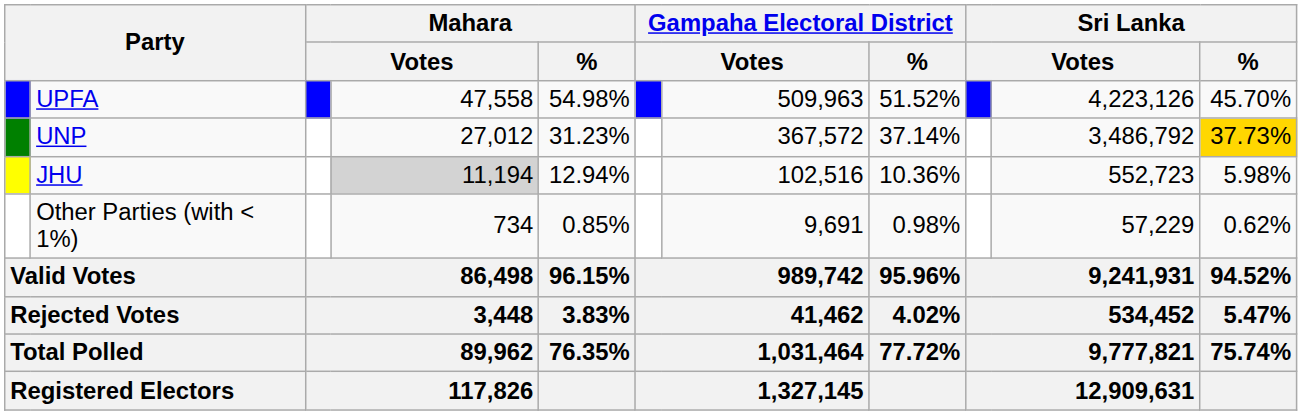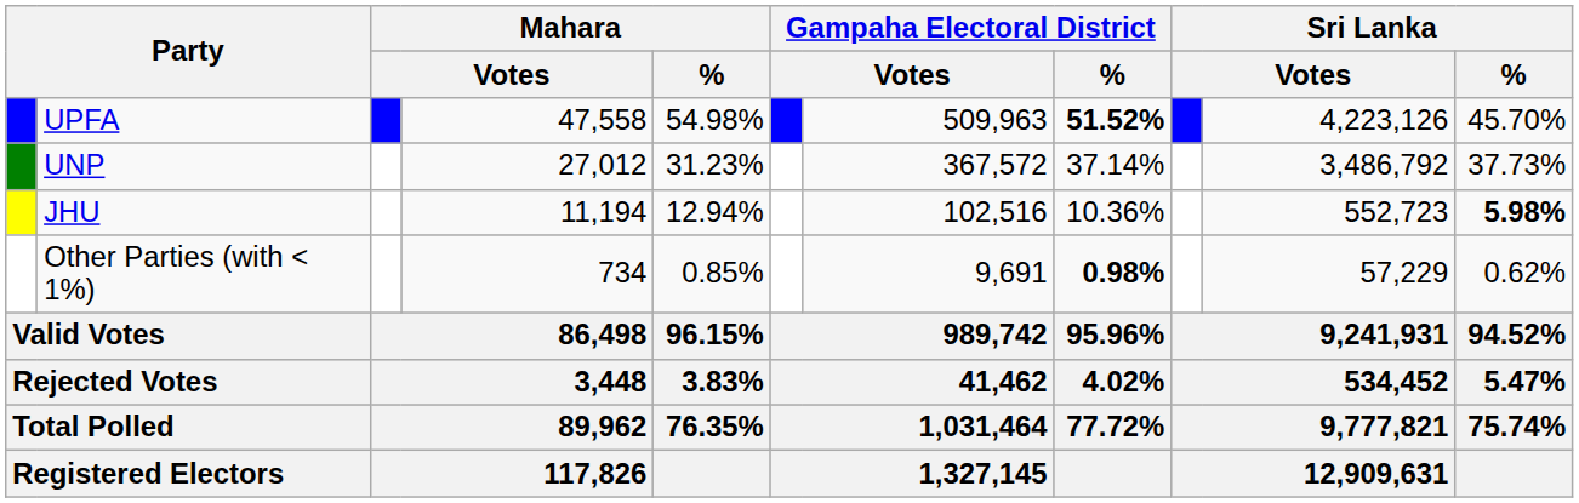UPFA | Gampaha Electoral District / %: normal -> bold
UNP | Sri Lanka / %: gold background -> no background
JHU | column 4: lightgrey background -> no background
JHU | Sri Lanka / %: normal -> bold
Other Parties (with < 1%) | Gampaha Electoral District / %: normal -> bold
